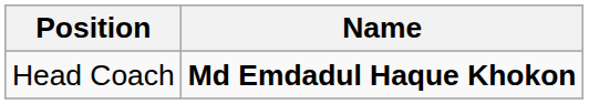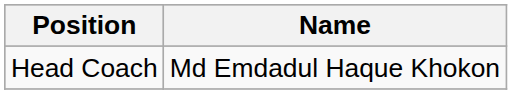Head Coach | Name: bold -> normal
